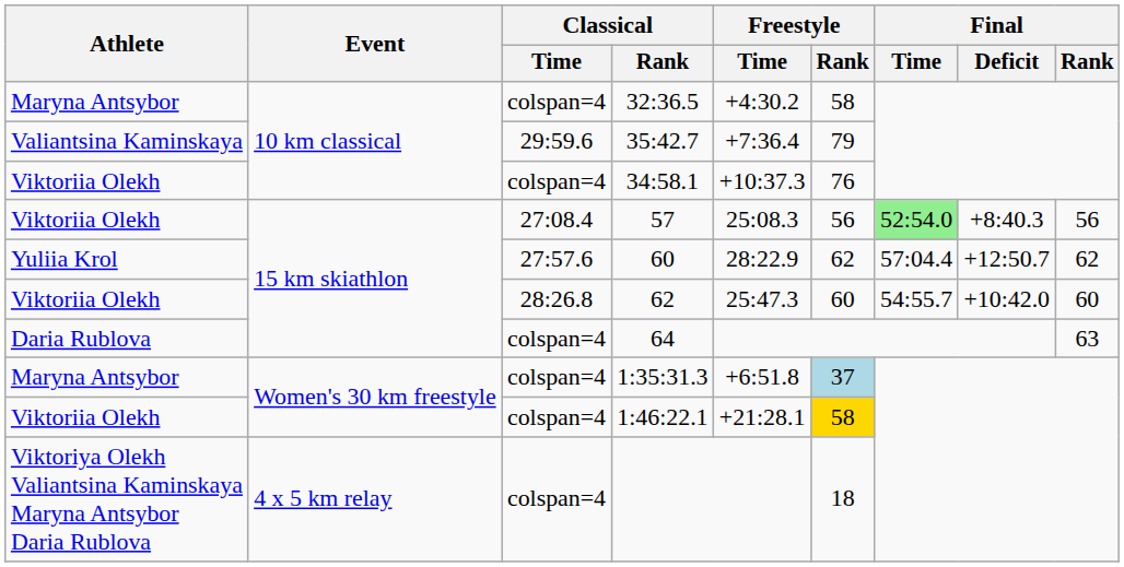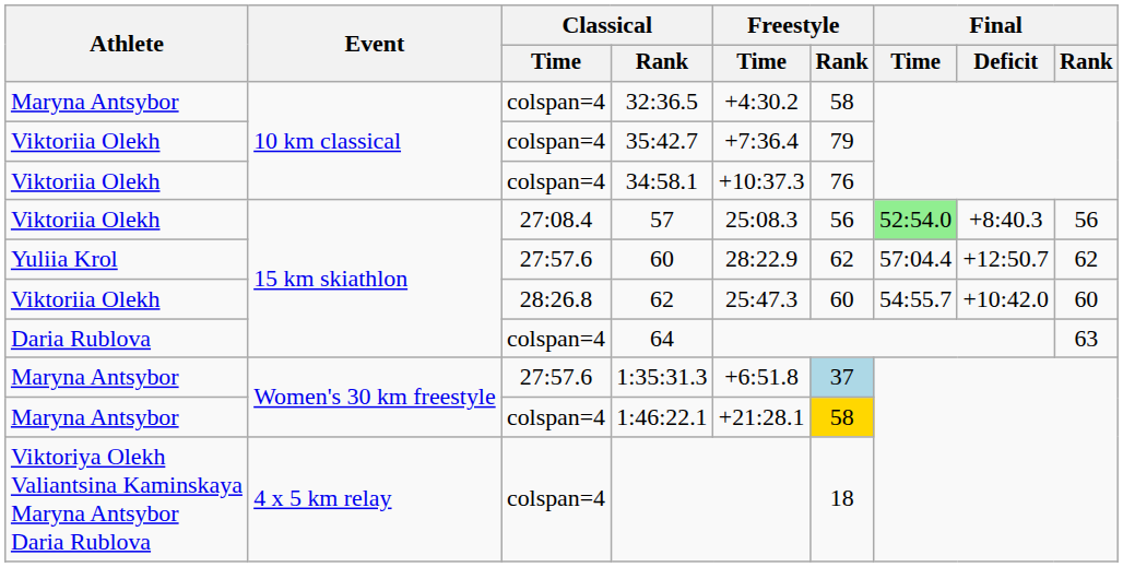35:42.7 | Athlete: Valiantsina Kaminskaya -> Viktoriia Olekh
35:42.7 | Classical / Time: 29:59.6 -> colspan=4
1:35:31.3 | Classical / Time: colspan=4 -> 27:57.6
1:46:22.1 | Athlete: Viktoriia Olekh -> Maryna Antsybor
